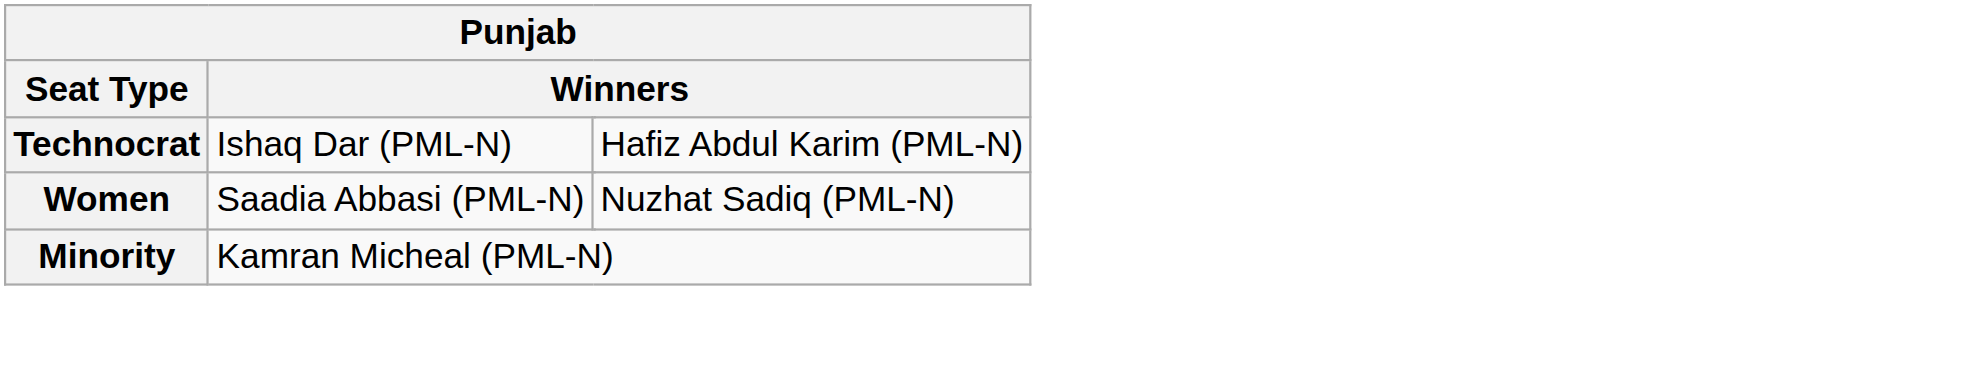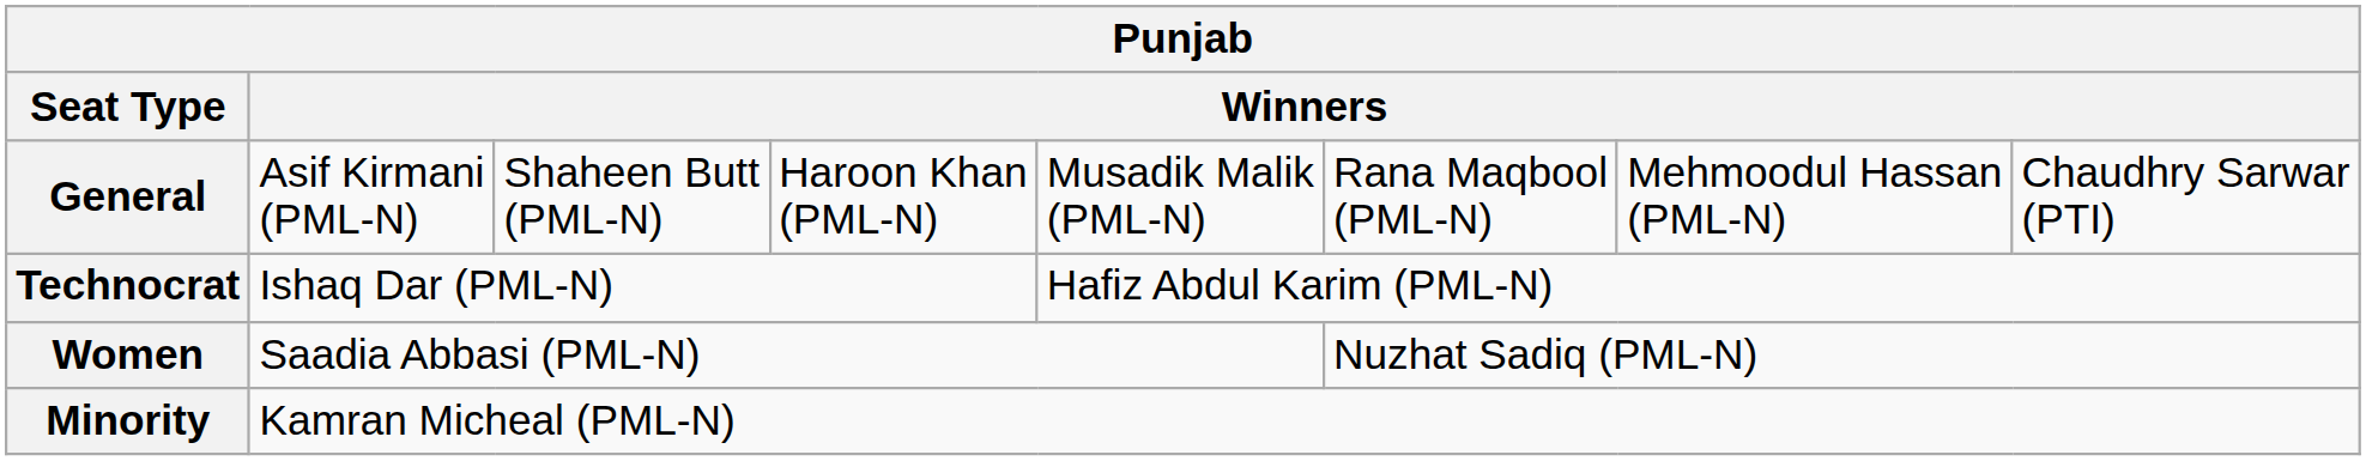+ row: General | Asif Kirmani (PML-N) | Shaheen Butt (PML-N) | Haroon Khan (PML-N) | Musadik Malik (PML-N) | Rana Maqbool (PML-N) | Mehmoodul Hassan (PML-N) | Chaudhry Sarwar (PTI)
